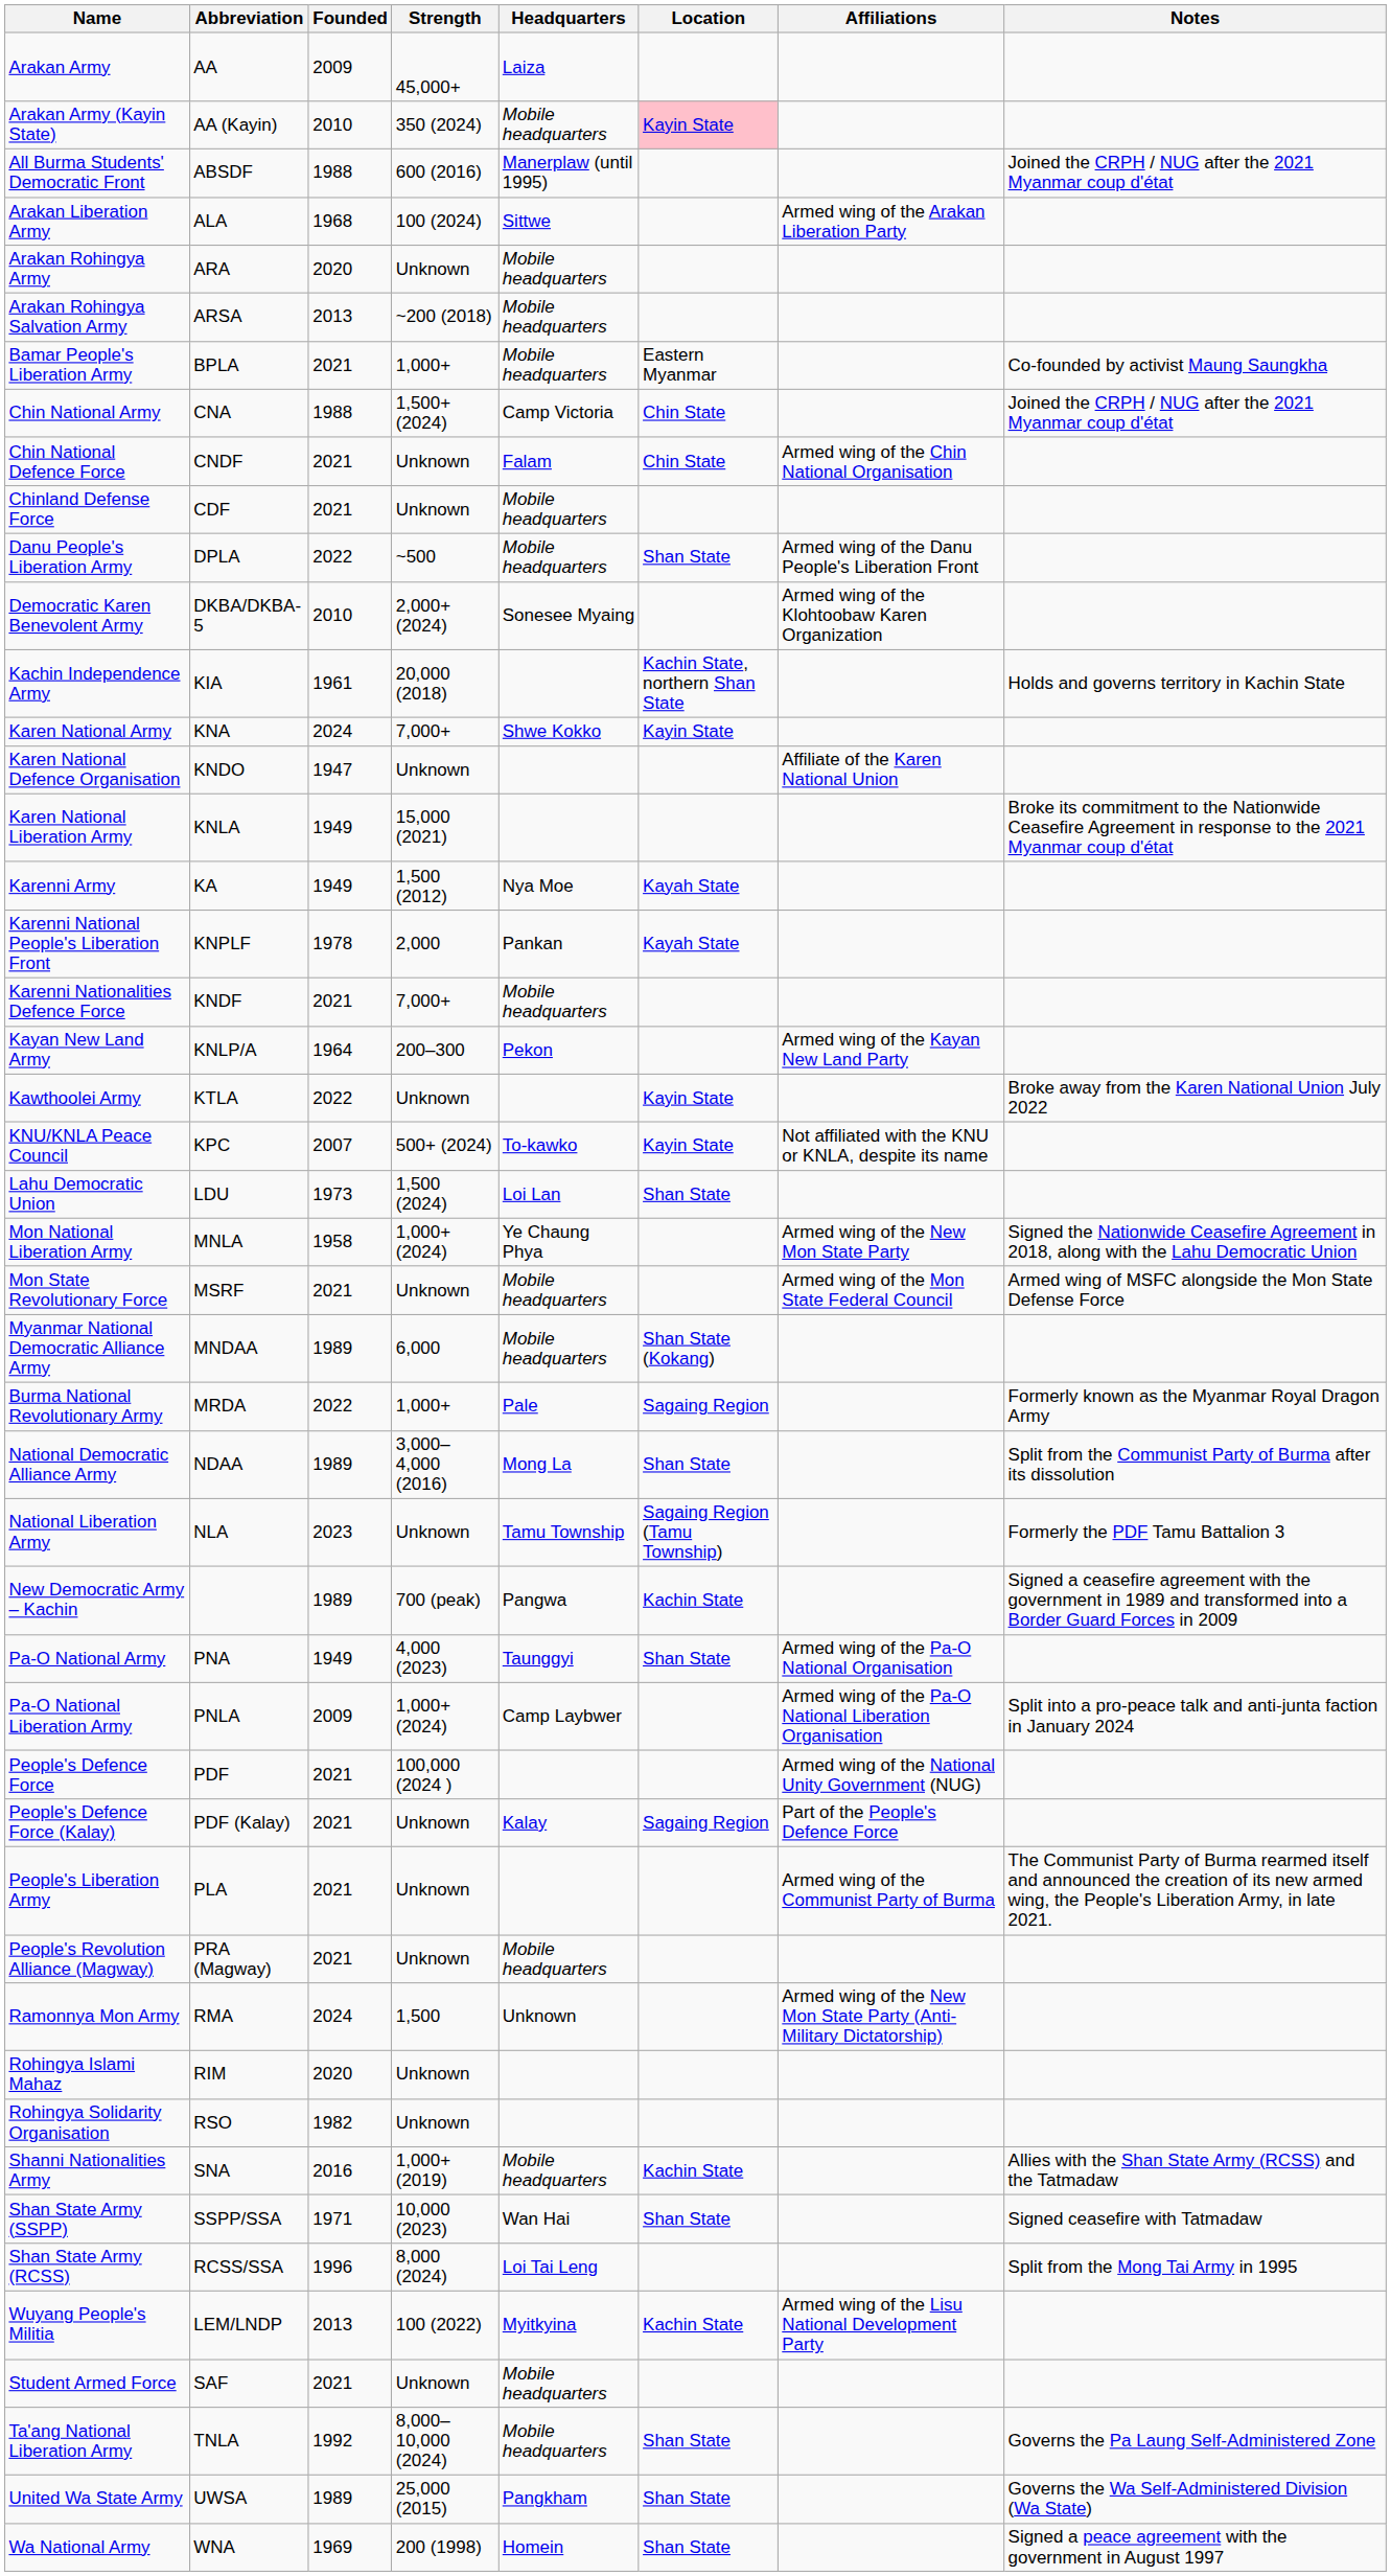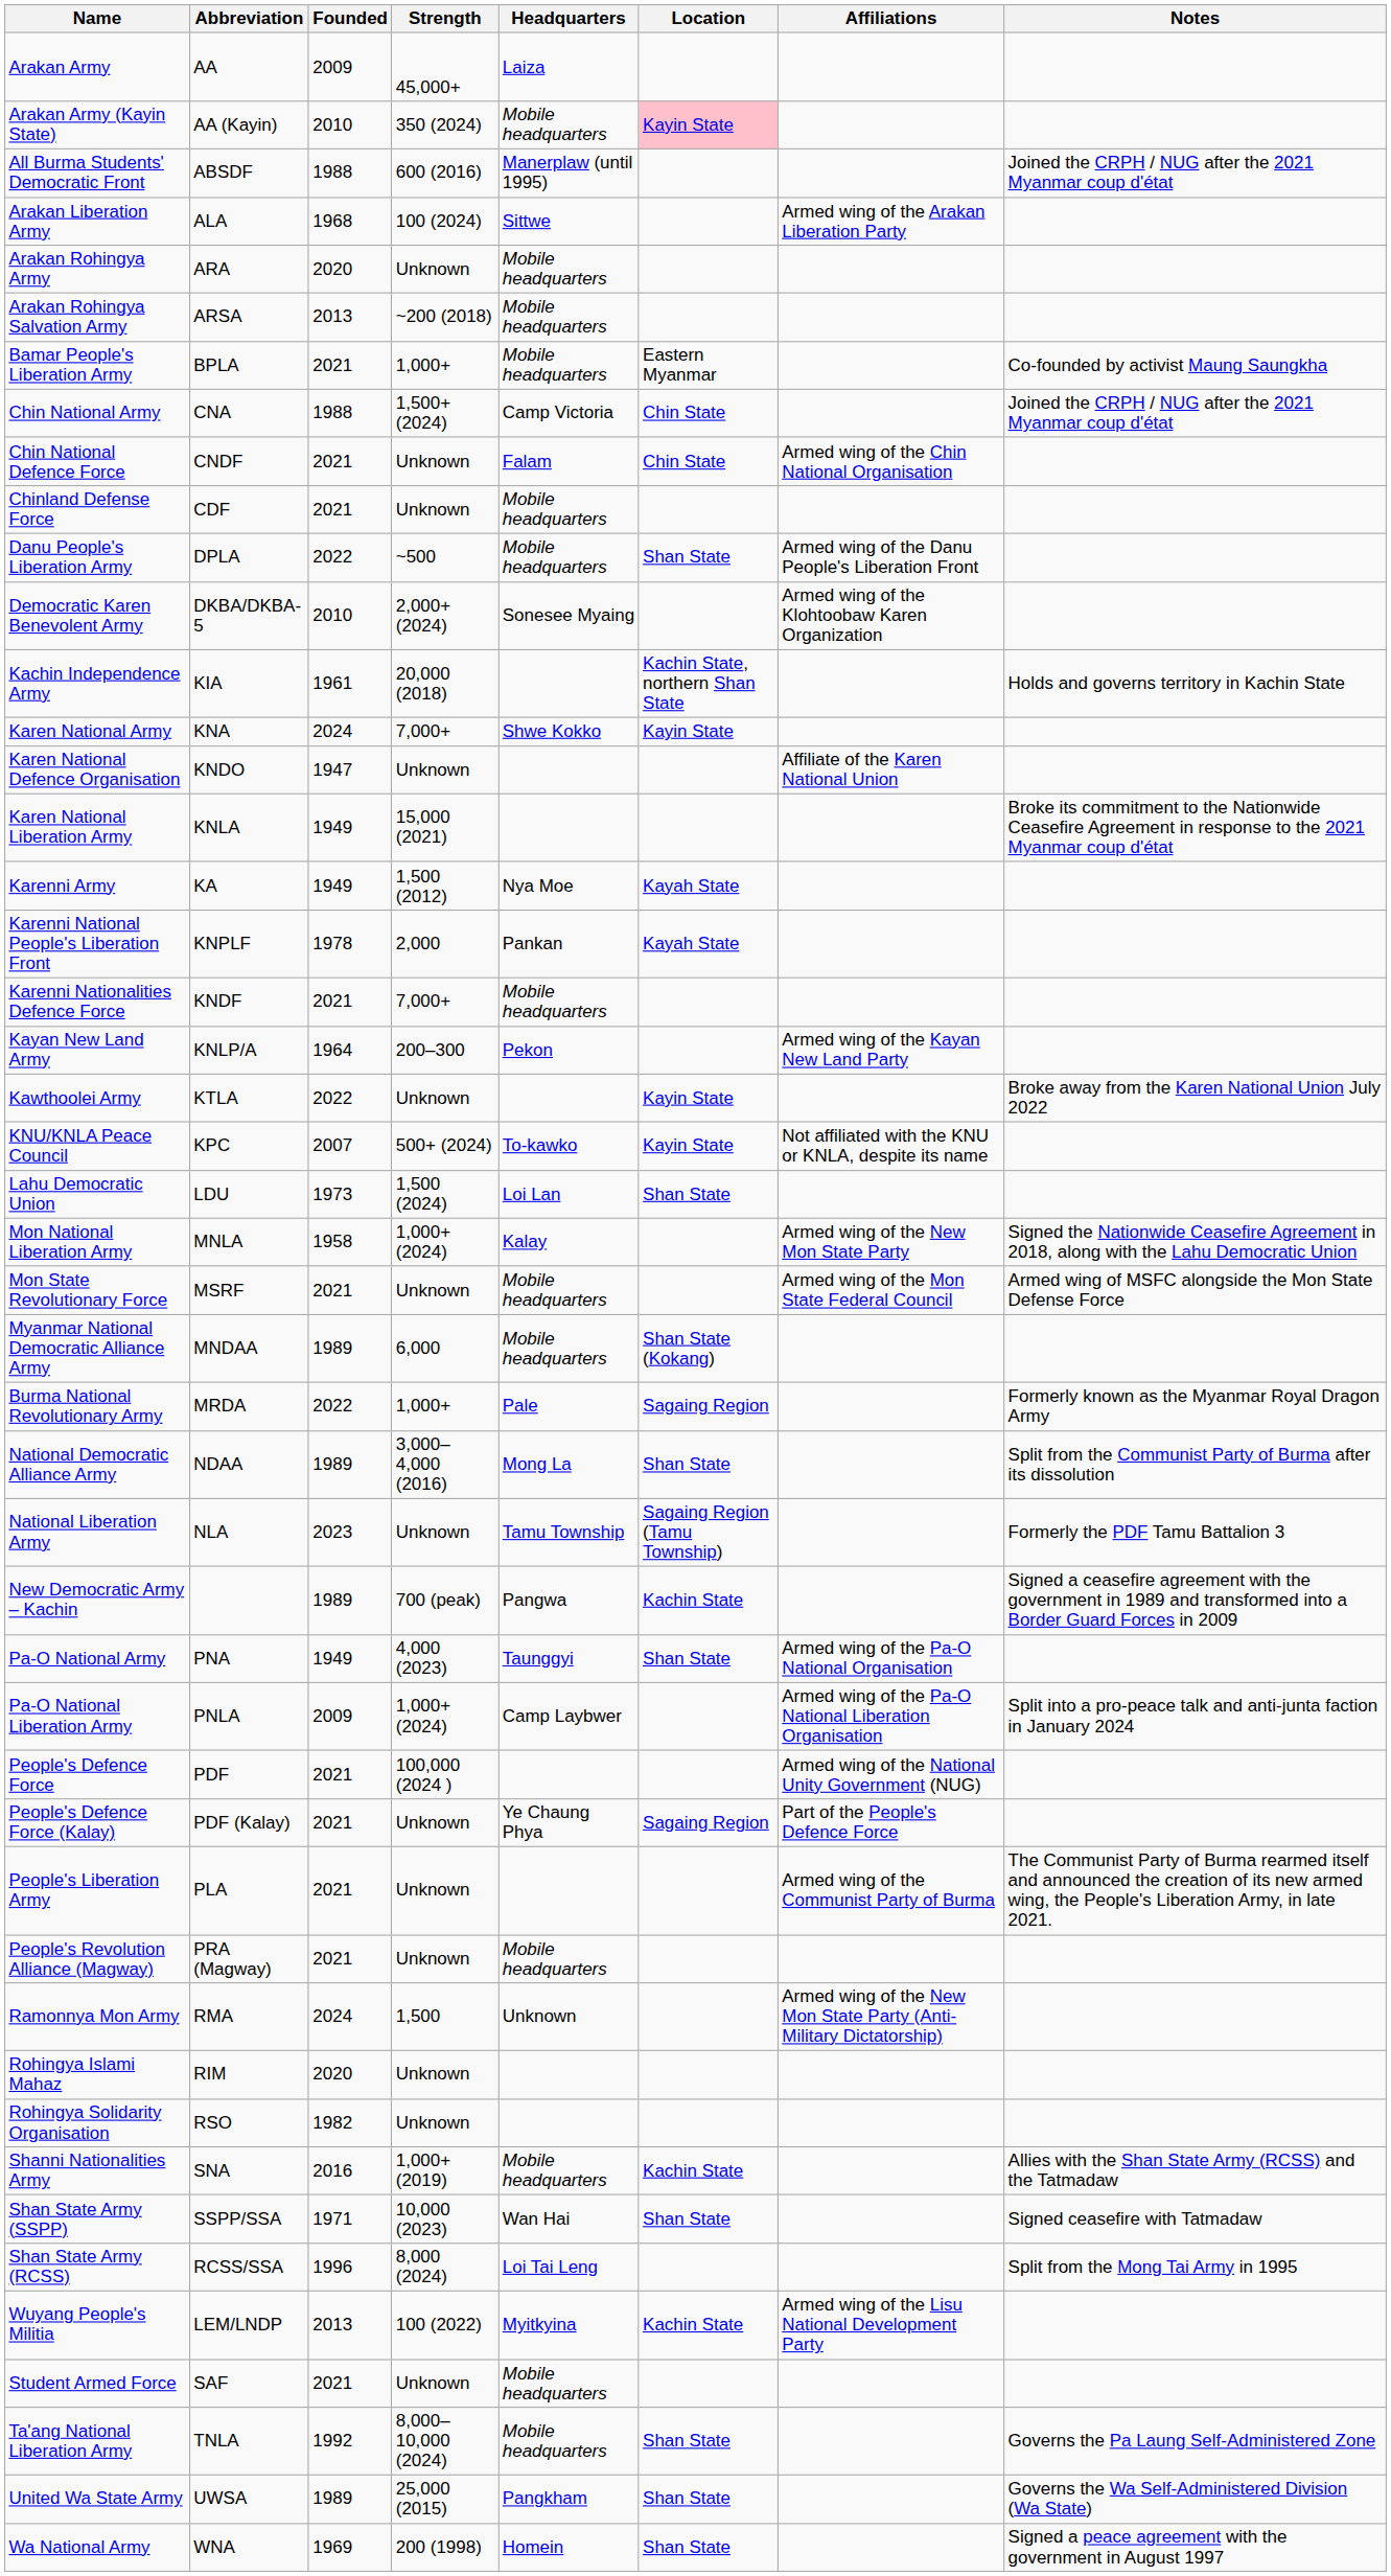Mon National Liberation Army | Headquarters: Ye Chaung Phya -> Kalay
People's Defence Force (Kalay) | Headquarters: Kalay -> Ye Chaung Phya
